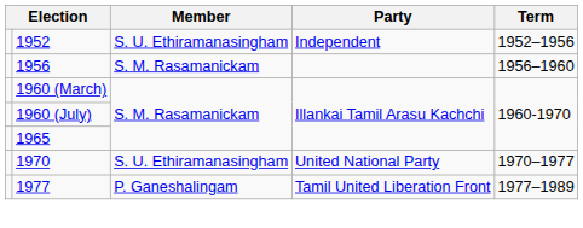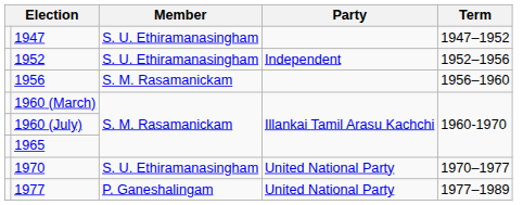+ row: 1947 | S. U. Ethiramanasingham | 1947–1952
1977 | Party: Tamil United Liberation Front -> United National Party
